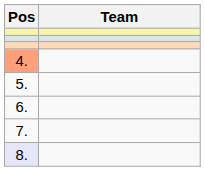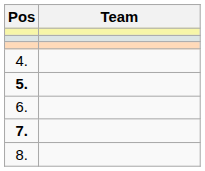row 5 | Pos: lightsalmon background -> no background
row 6 | Pos: normal -> bold
row 8 | Pos: normal -> bold
row 9 | Pos: lavender background -> no background
